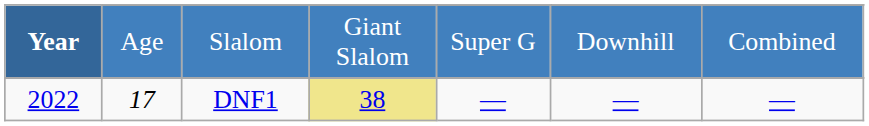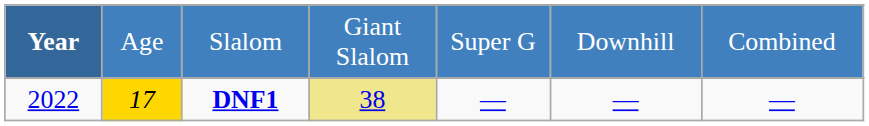2022 | column 2: no background -> gold background
2022 | column 3: normal -> bold
